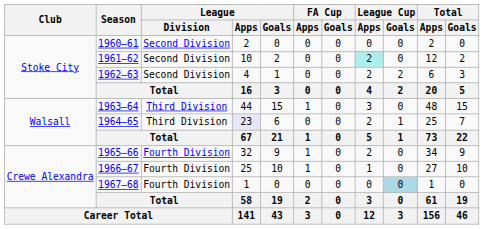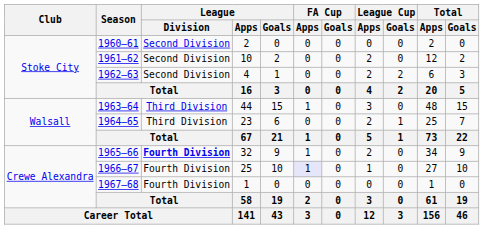1961–62 | League Cup / Apps: paleturquoise background -> no background
1964–65 | League / Apps: lavender background -> no background
1965–66 | League / Division: normal -> bold
1966–67 | FA Cup / Apps: no background -> lavender background
1967–68 | League Cup / Goals: lightblue background -> no background
